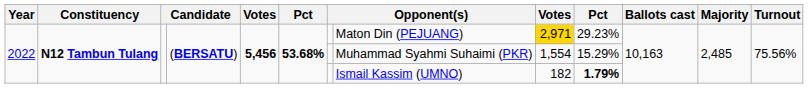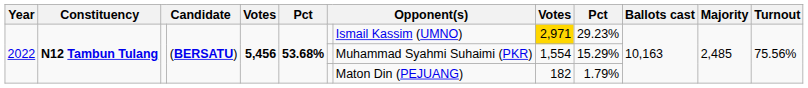row 2 | column 8: Maton Din (PEJUANG) -> Ismail Kassim (UMNO)
row 4 | column 8: Ismail Kassim (UMNO) -> Maton Din (PEJUANG)
row 4 | column 10: bold -> normal
